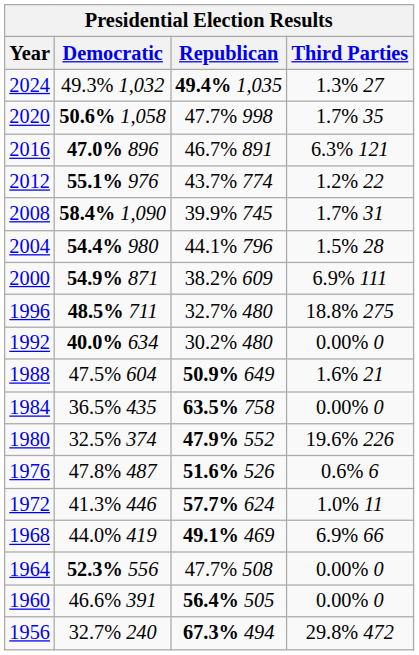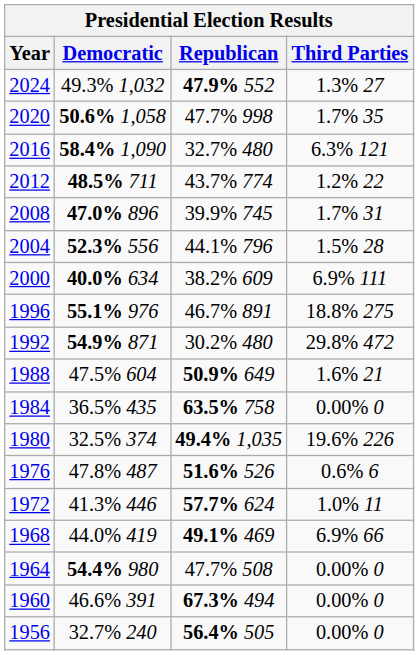2024 | Republican: 49.4% 1,035 -> 47.9% 552
2016 | Democratic: 47.0% 896 -> 58.4% 1,090
2016 | Republican: 46.7% 891 -> 32.7% 480
2012 | Democratic: 55.1% 976 -> 48.5% 711
2008 | Democratic: 58.4% 1,090 -> 47.0% 896
2004 | Democratic: 54.4% 980 -> 52.3% 556
2000 | Democratic: 54.9% 871 -> 40.0% 634
1996 | Democratic: 48.5% 711 -> 55.1% 976
1996 | Republican: 32.7% 480 -> 46.7% 891
1992 | Democratic: 40.0% 634 -> 54.9% 871
1992 | Third Parties: 0.00% 0 -> 29.8% 472
1980 | Republican: 47.9% 552 -> 49.4% 1,035
1964 | Democratic: 52.3% 556 -> 54.4% 980
1960 | Republican: 56.4% 505 -> 67.3% 494
1956 | Republican: 67.3% 494 -> 56.4% 505
1956 | Third Parties: 29.8% 472 -> 0.00% 0
